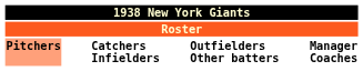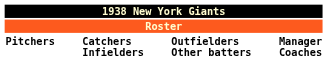Pitchers | column 1: lightsalmon background -> no background
